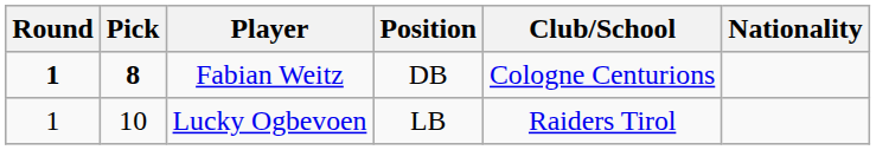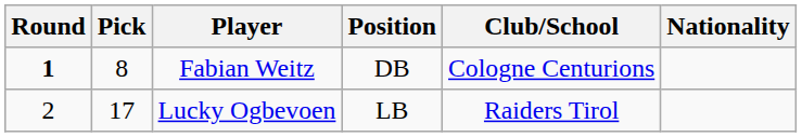Fabian Weitz | Pick: bold -> normal
Lucky Ogbevoen | Round: 1 -> 2
Lucky Ogbevoen | Pick: 10 -> 17
